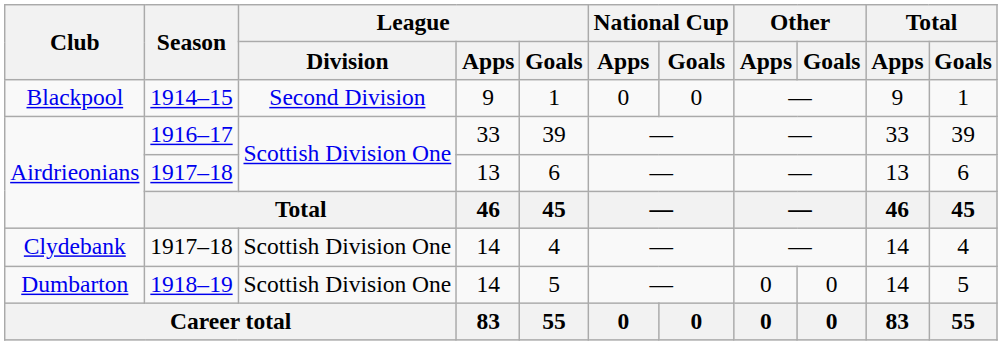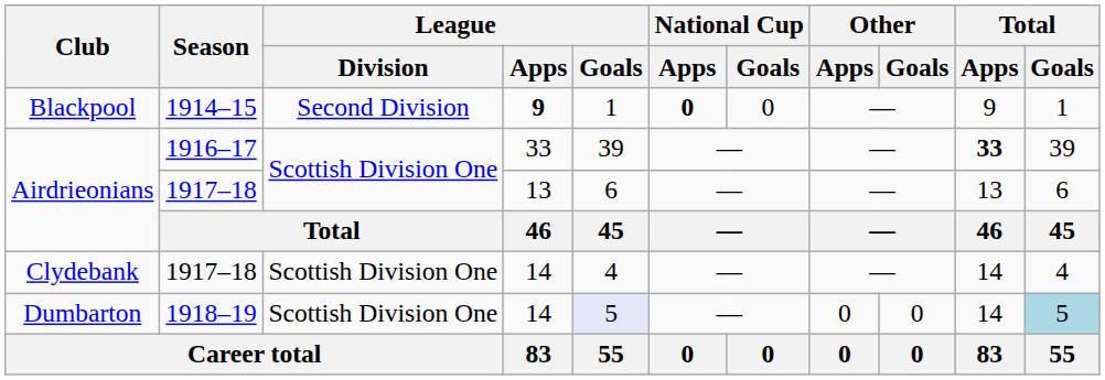Blackpool | League / Apps: normal -> bold
Blackpool | National Cup / Apps: normal -> bold
Airdrieonians / 1916–17 | Total / Apps: normal -> bold
Dumbarton | League / Goals: no background -> lavender background
Dumbarton | Total / Goals: no background -> lightblue background
